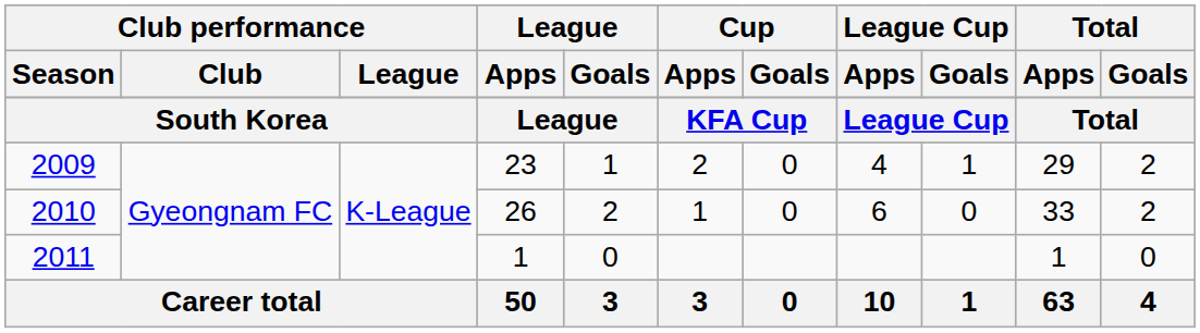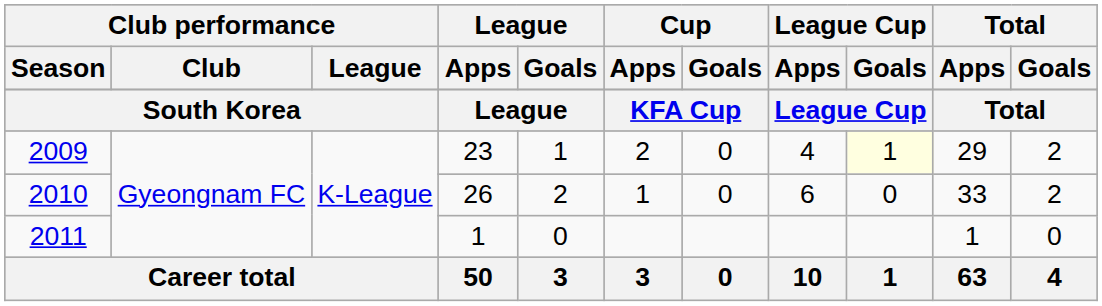2009 | League Cup / Goals: no background -> lightyellow background
